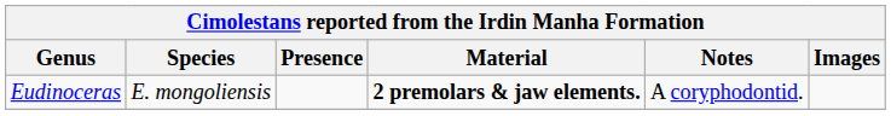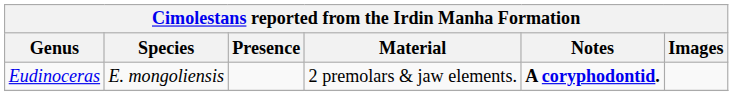Eudinoceras | Material: bold -> normal
Eudinoceras | Notes: normal -> bold
